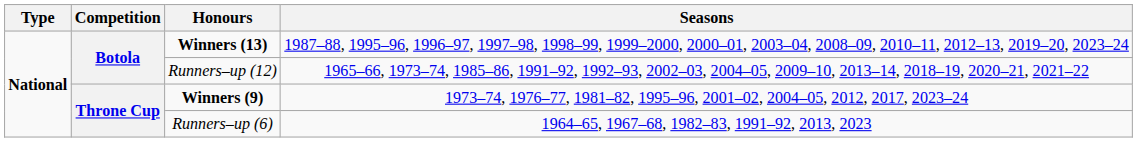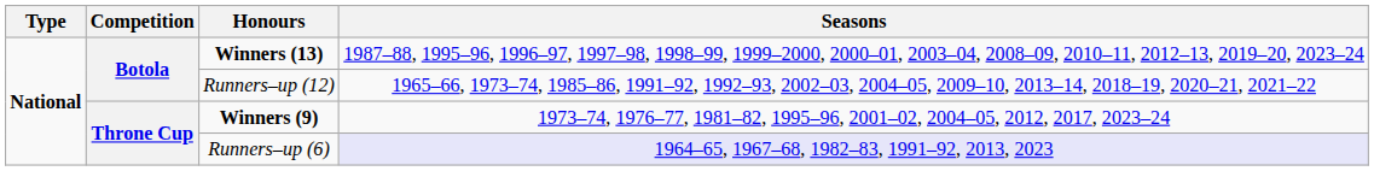Runners–up (6) | Seasons: no background -> lavender background
